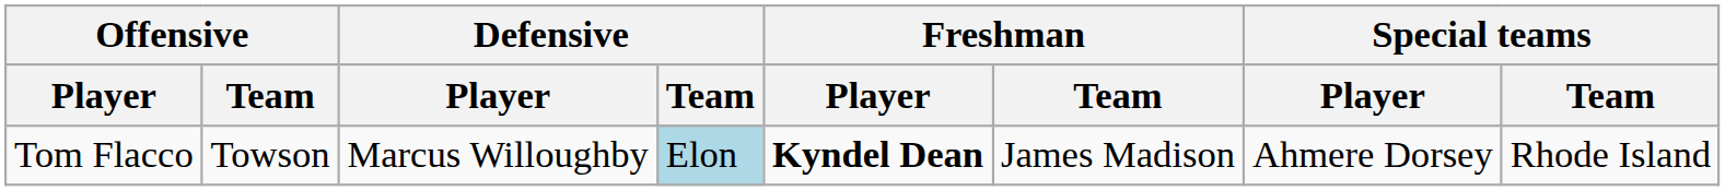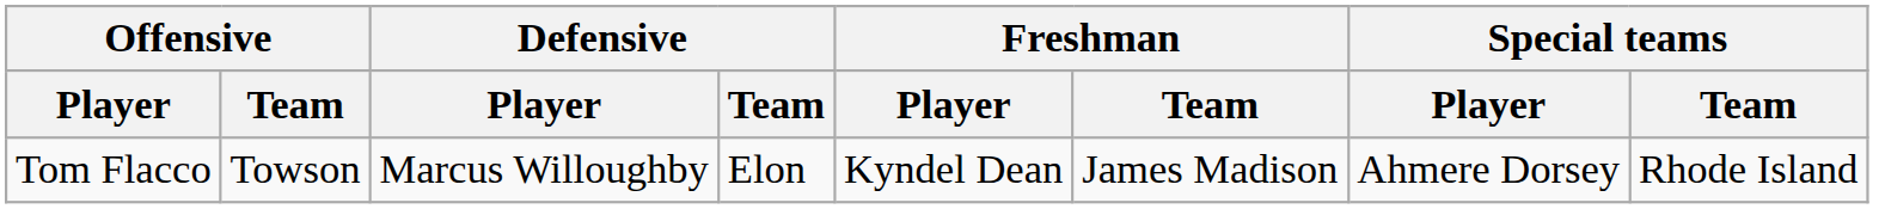Tom Flacco | Defensive / Team: lightblue background -> no background
Tom Flacco | Freshman / Player: bold -> normal
